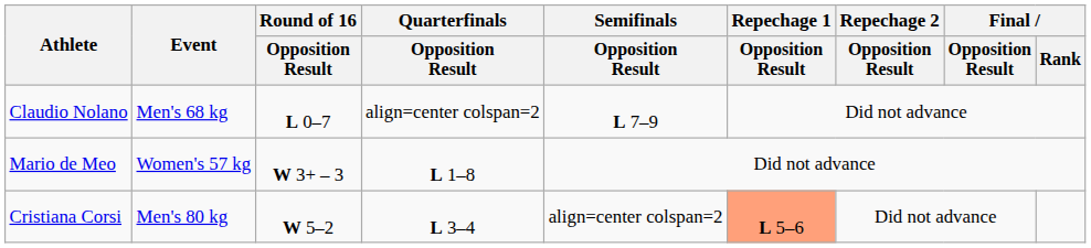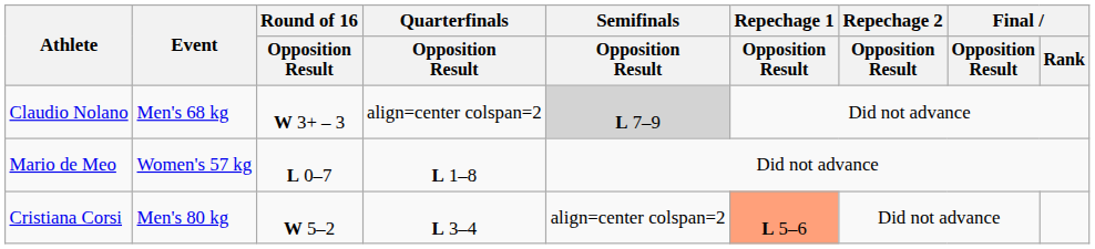Claudio Nolano | Round of 16 / Opposition Result: L 0–7 -> W 3+ – 3
Claudio Nolano | Semifinals / Opposition Result: no background -> lightgrey background
Mario de Meo | Round of 16 / Opposition Result: W 3+ – 3 -> L 0–7
